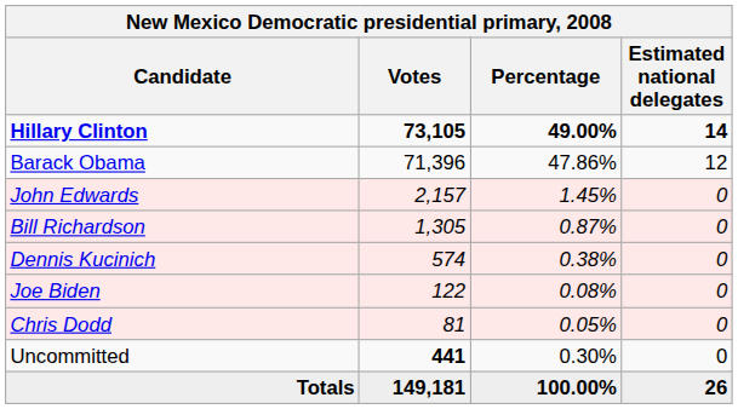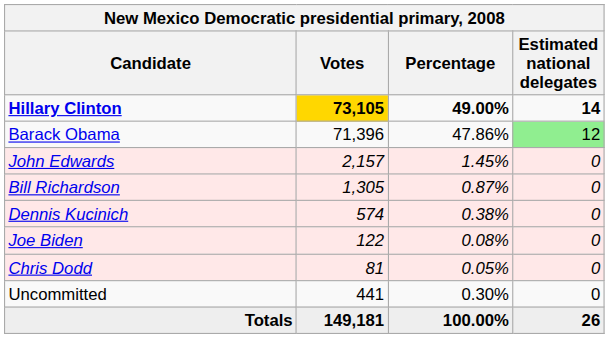Hillary Clinton | Votes: no background -> gold background
Barack Obama | Estimated national delegates: no background -> lightgreen background
Uncommitted | Votes: bold -> normal
